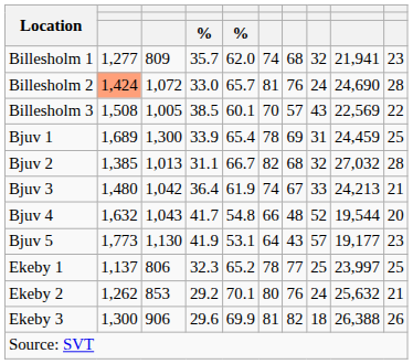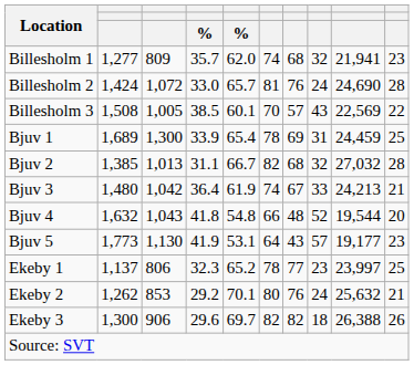Billesholm 2 | column 2: lightsalmon background -> no background
Bjuv 4 | column 4: 41.7 -> 41.8
Ekeby 1 | column 8: 25 -> 23
Ekeby 3 | column 5: 69.9 -> 69.7
Ekeby 3 | column 6: 81 -> 82
